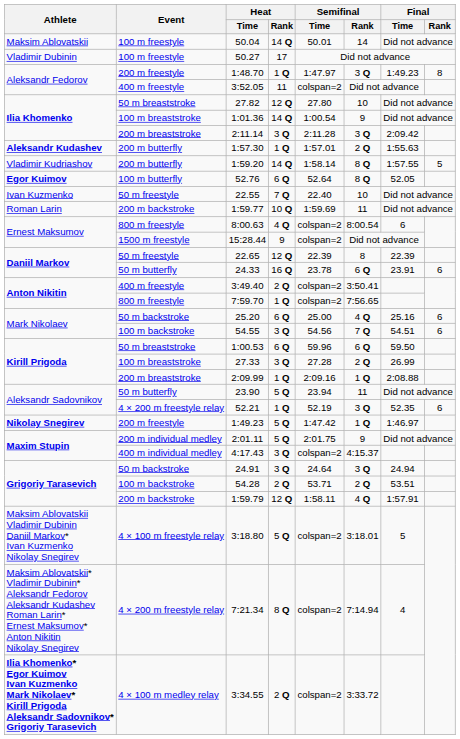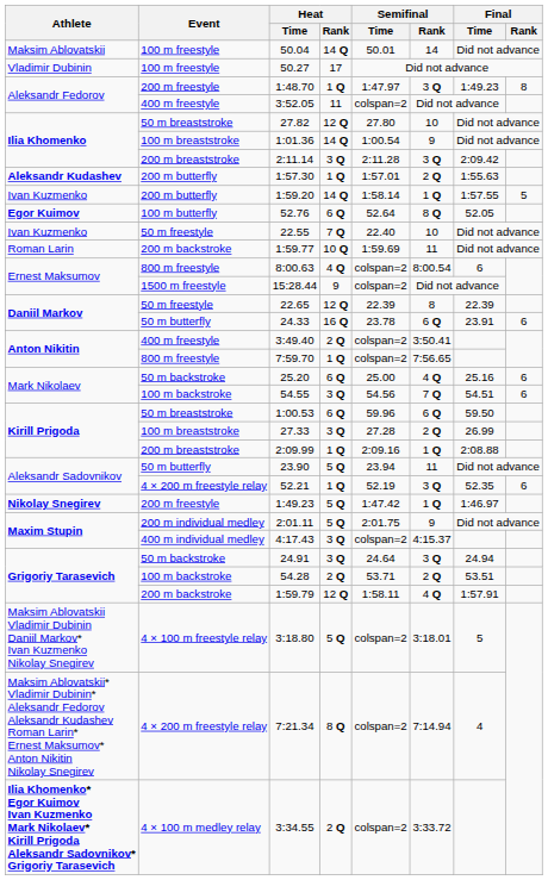1:59.20 | Athlete: Vladimir Kudriashov -> Ivan Kuzmenko
1:59.20 | Semifinal / Rank: 8 Q -> 1 Q
